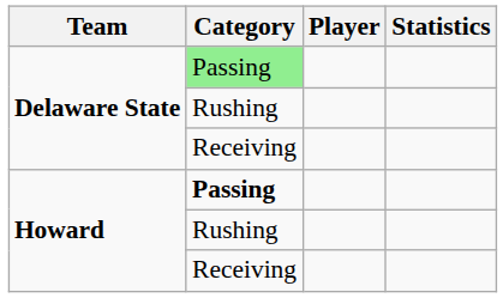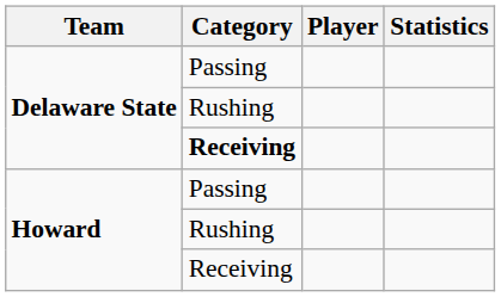Delaware State / Passing | Category: lightgreen background -> no background
Delaware State / Receiving | Category: normal -> bold
Howard / Passing | Category: bold -> normal
